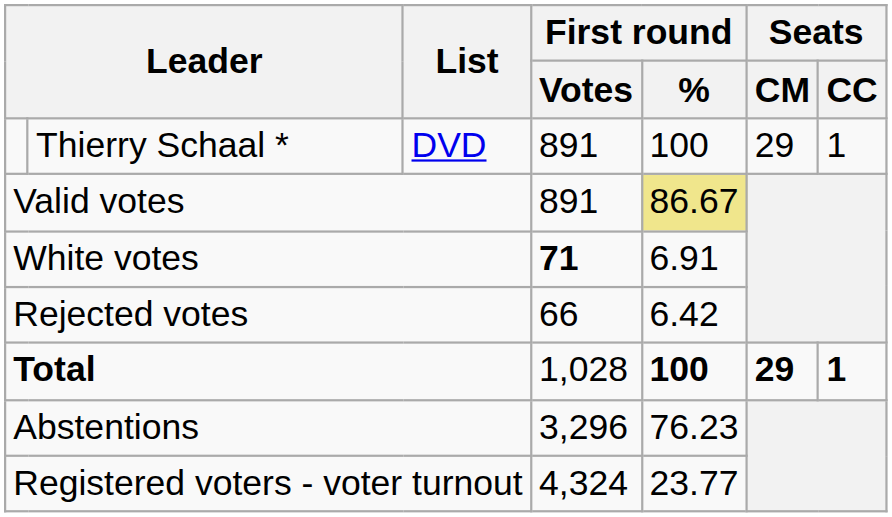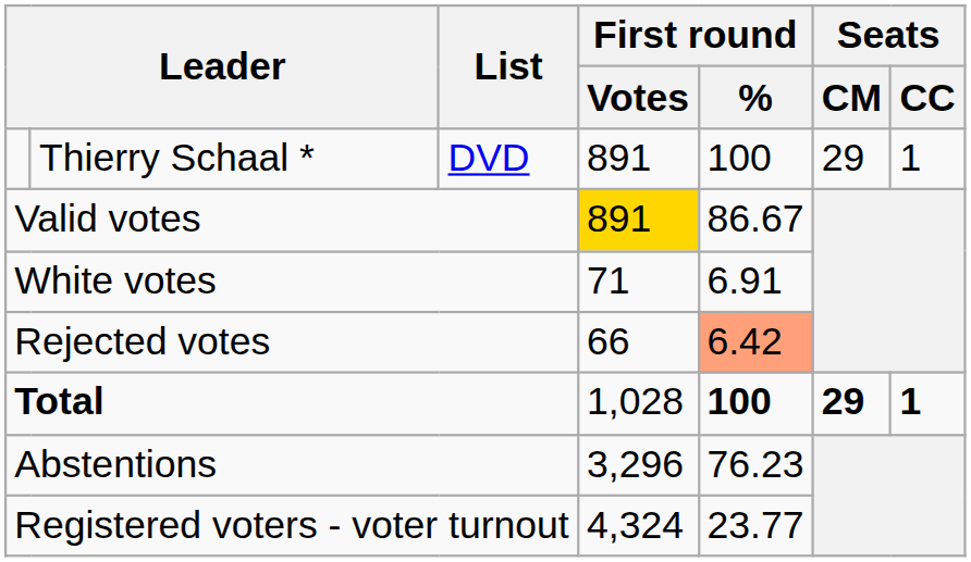Valid votes | First round / Votes: no background -> gold background
Valid votes | First round / %: khaki background -> no background
White votes | First round / Votes: bold -> normal
Rejected votes | First round / %: no background -> lightsalmon background
